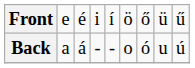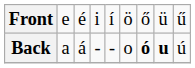Back | column 7: normal -> bold
Back | column 8: normal -> bold
